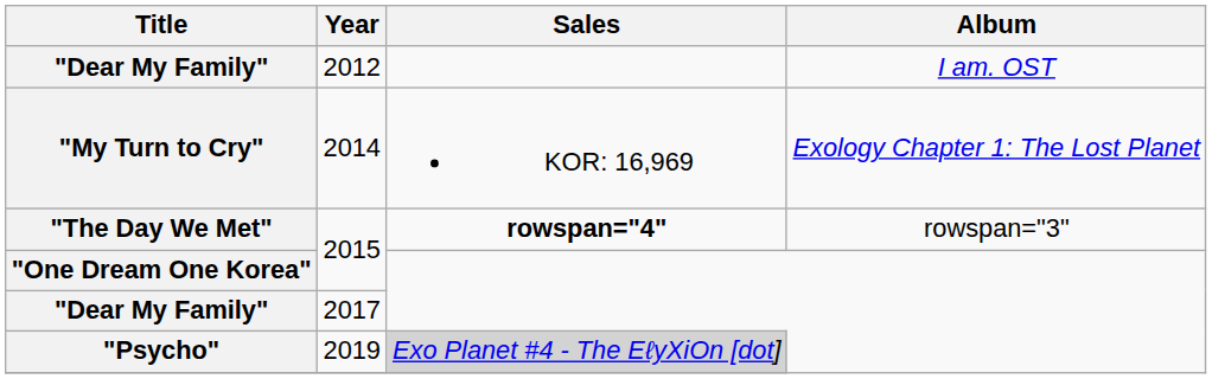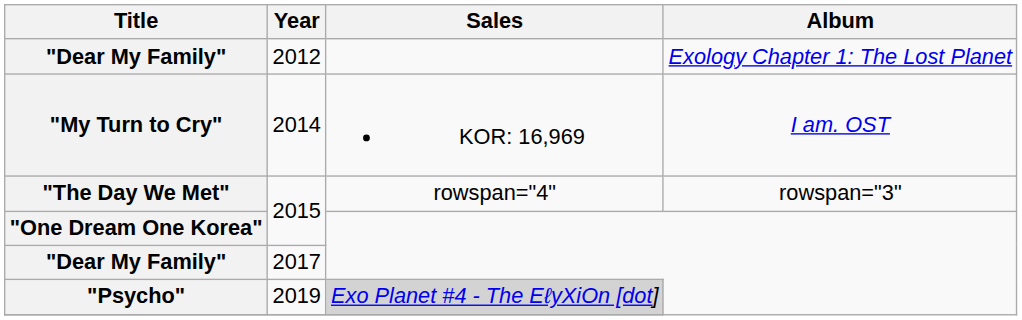2012 | Album: I am. OST -> Exology Chapter 1: The Lost Planet
2014 | Album: Exology Chapter 1: The Lost Planet -> I am. OST
"The Day We Met" / 2015 | Sales: bold -> normal
